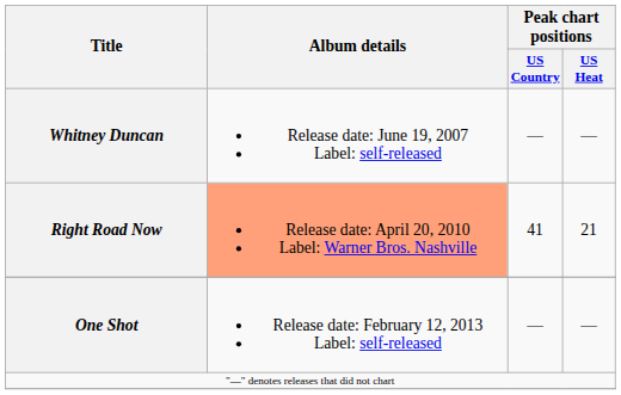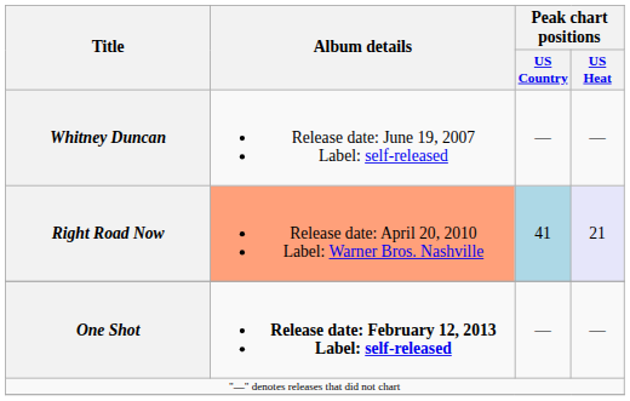Right Road Now | Peak chart positions / US Country: no background -> lightblue background
Right Road Now | Peak chart positions / US Heat: no background -> lavender background
One Shot | Album details: normal -> bold
